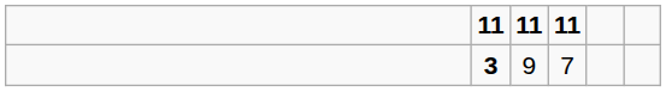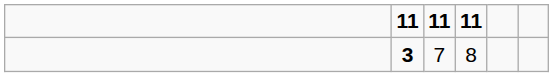row 2 | column 3: 9 -> 7
row 2 | column 4: 7 -> 8
